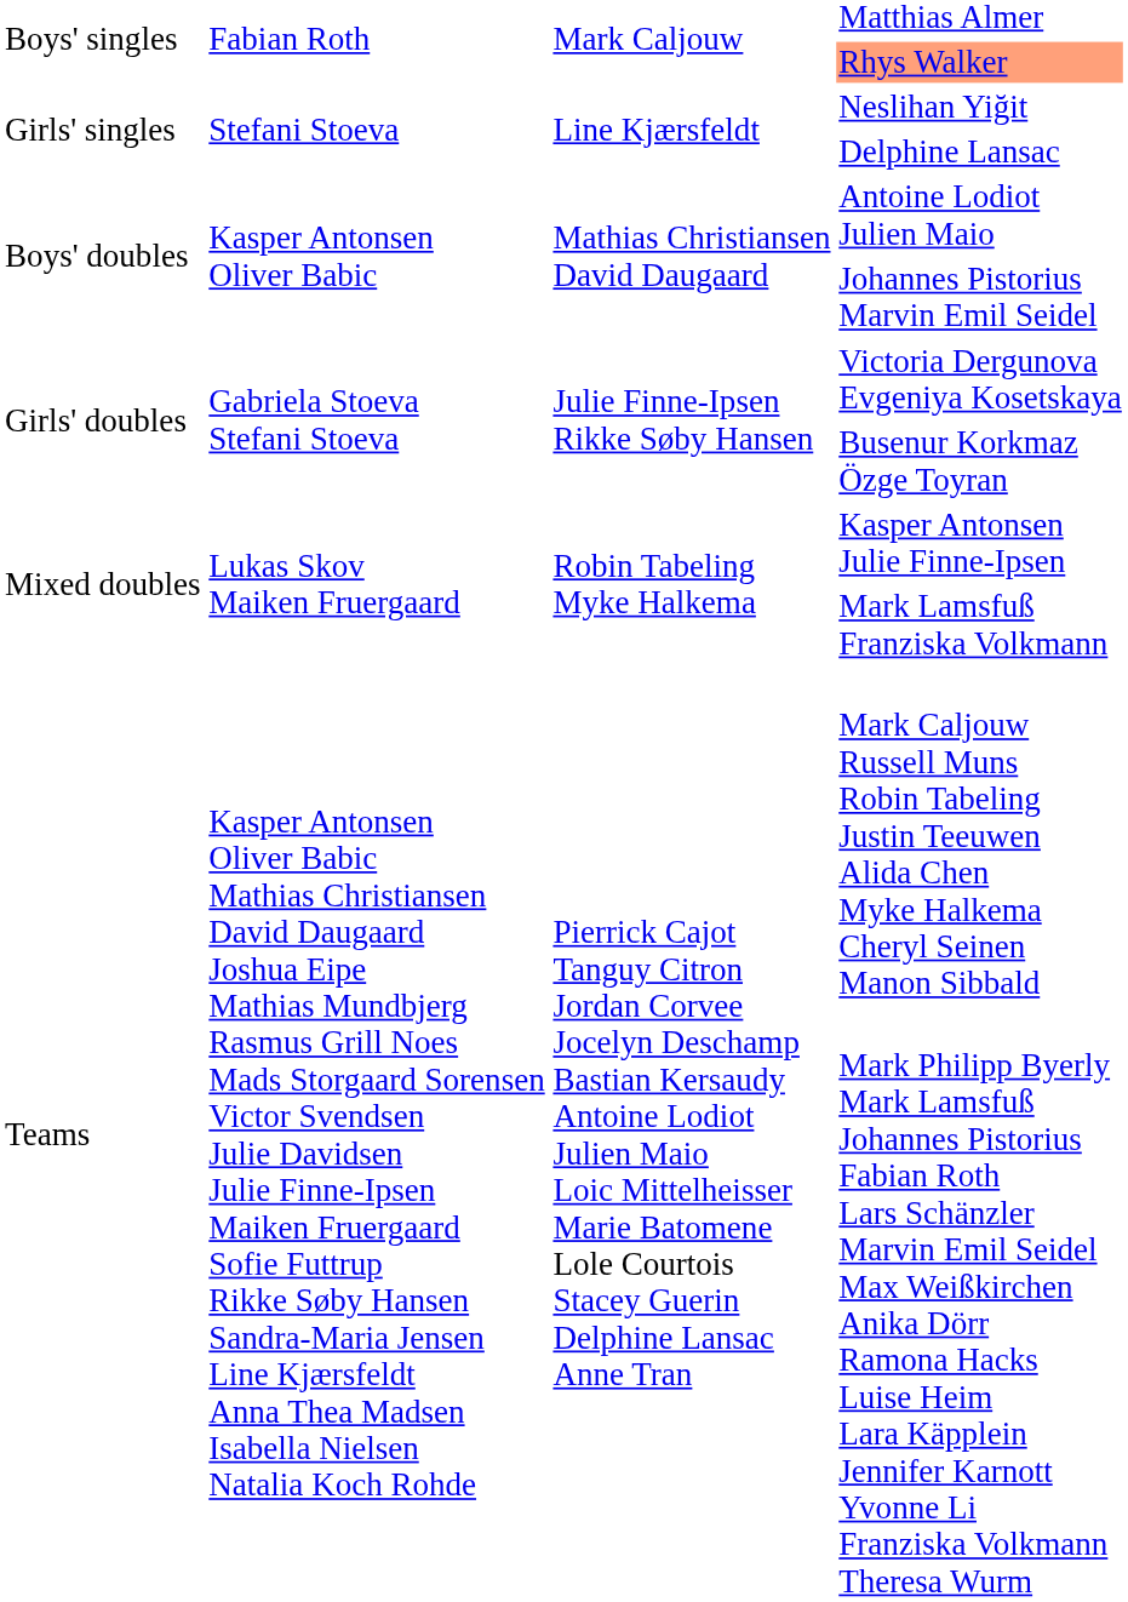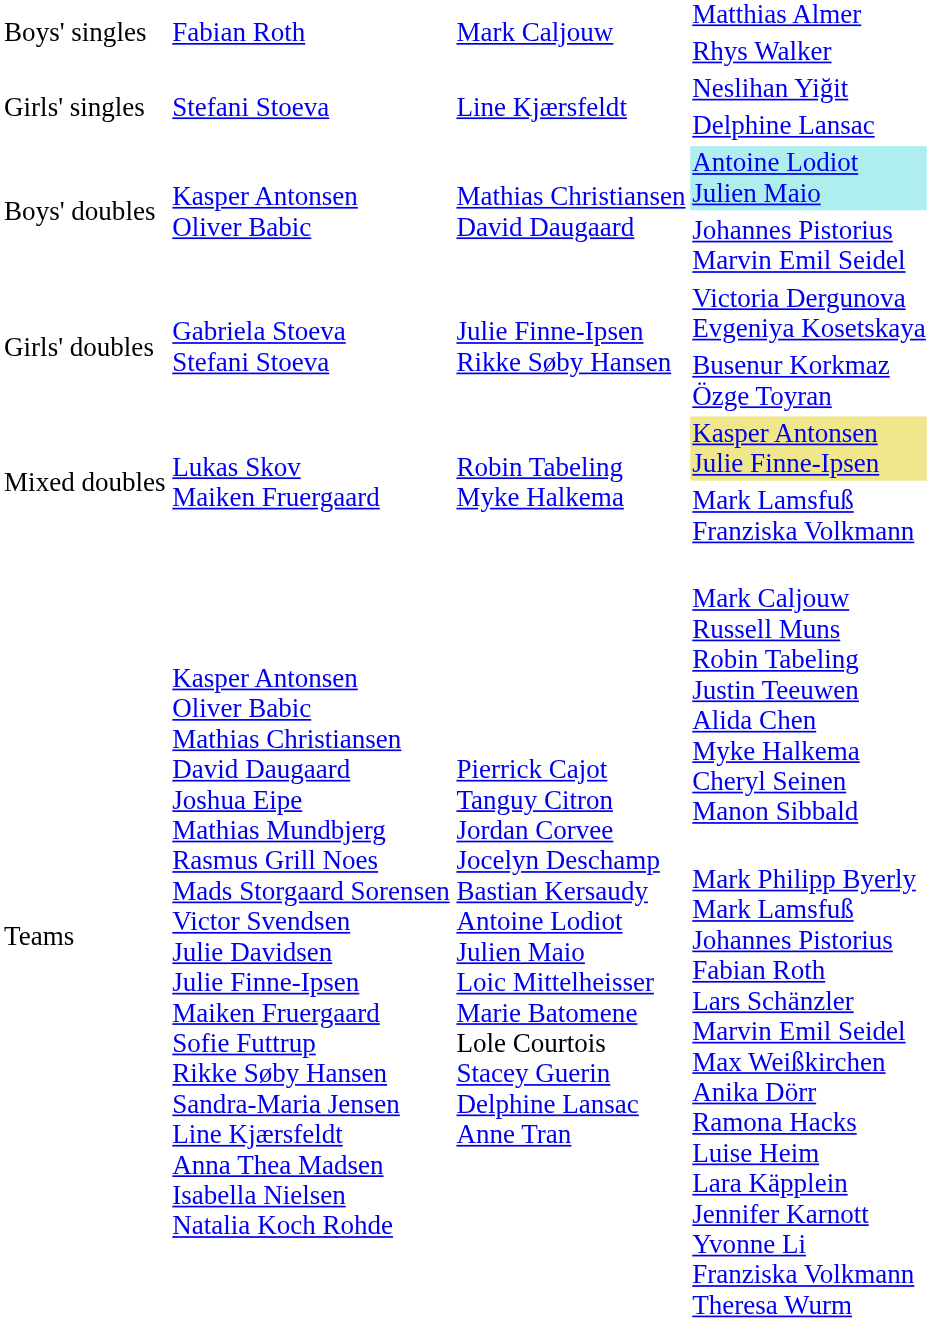Rhys Walker | column 4: lightsalmon background -> no background
Antoine Lodiot Julien Maio | column 4: no background -> paleturquoise background
Kasper Antonsen Julie Finne-Ipsen | column 4: no background -> khaki background
